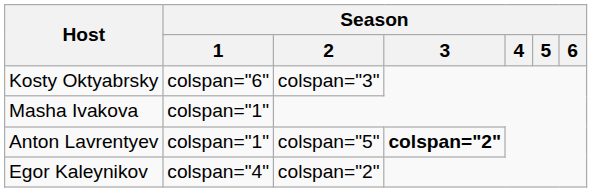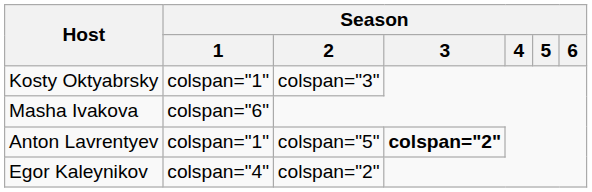Kosty Oktyabrsky | Season / 1: colspan="6" -> colspan="1"
Masha Ivakova | Season / 1: colspan="1" -> colspan="6"
